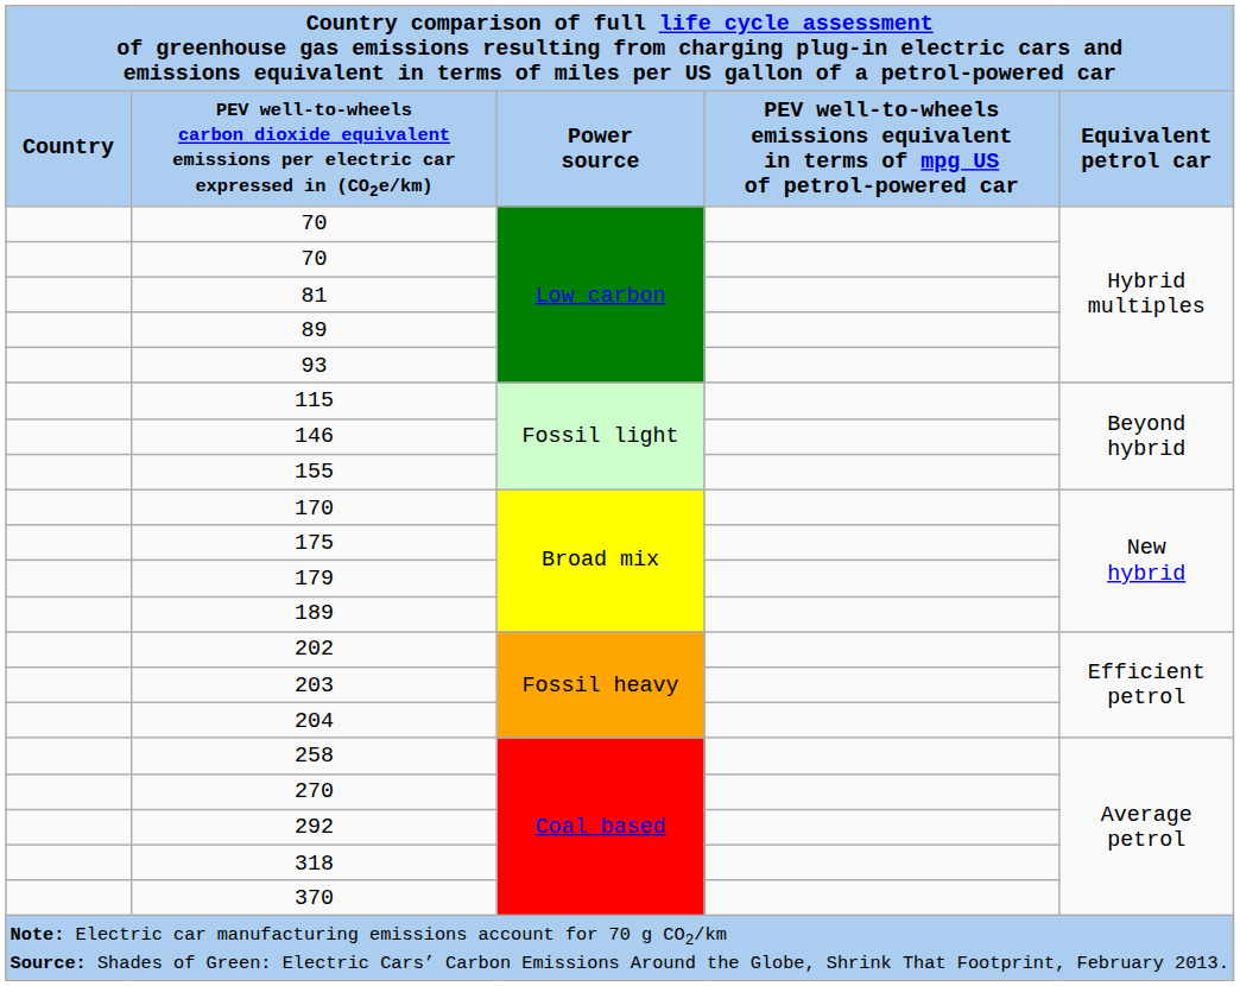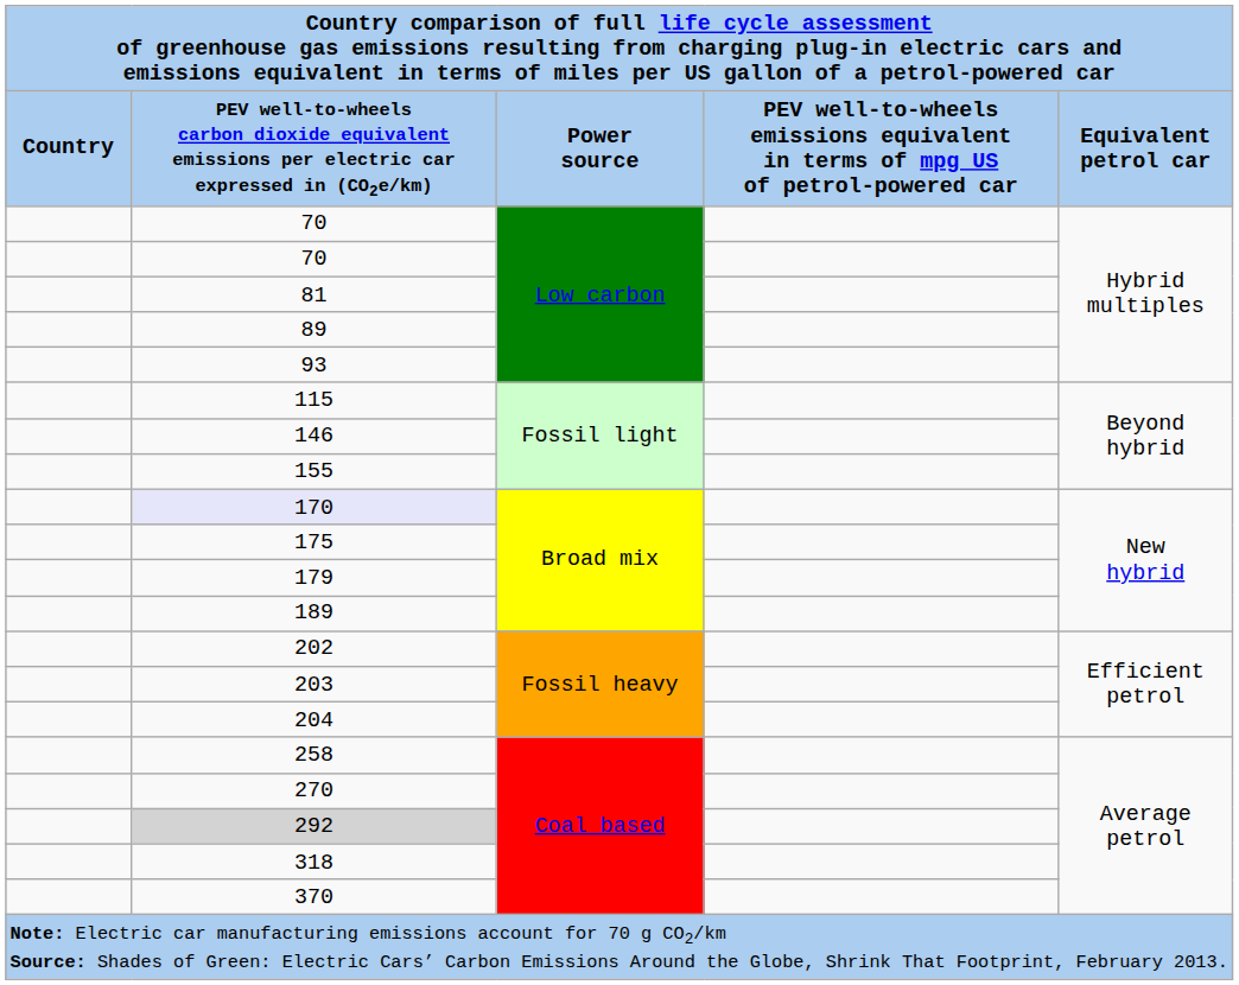170 | column 2: no background -> lavender background
292 | column 2: no background -> lightgrey background
